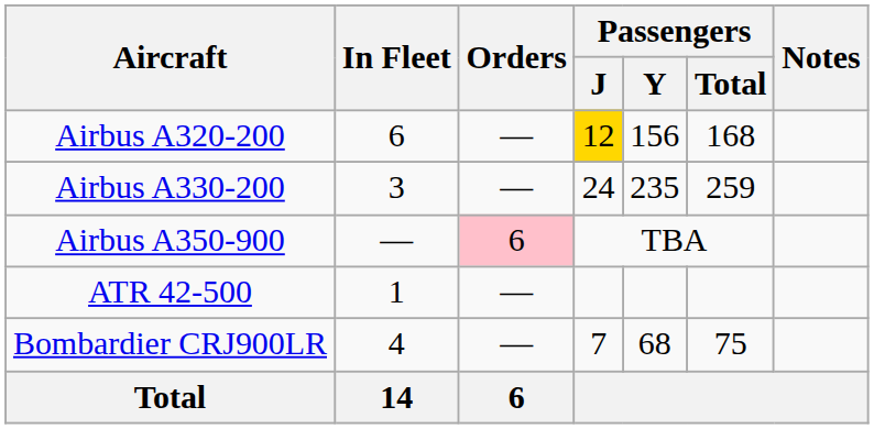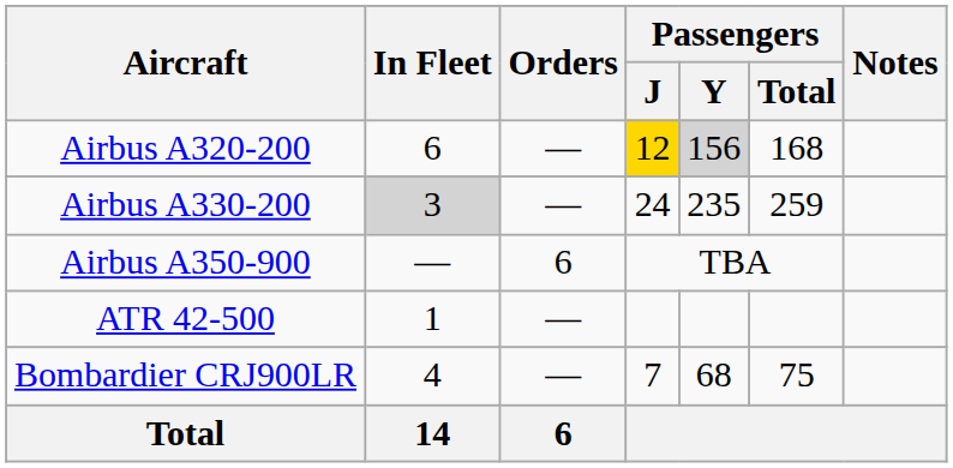Airbus A320-200 | Passengers / Y: no background -> lightgrey background
Airbus A330-200 | In Fleet: no background -> lightgrey background
Airbus A350-900 | Orders: pink background -> no background
